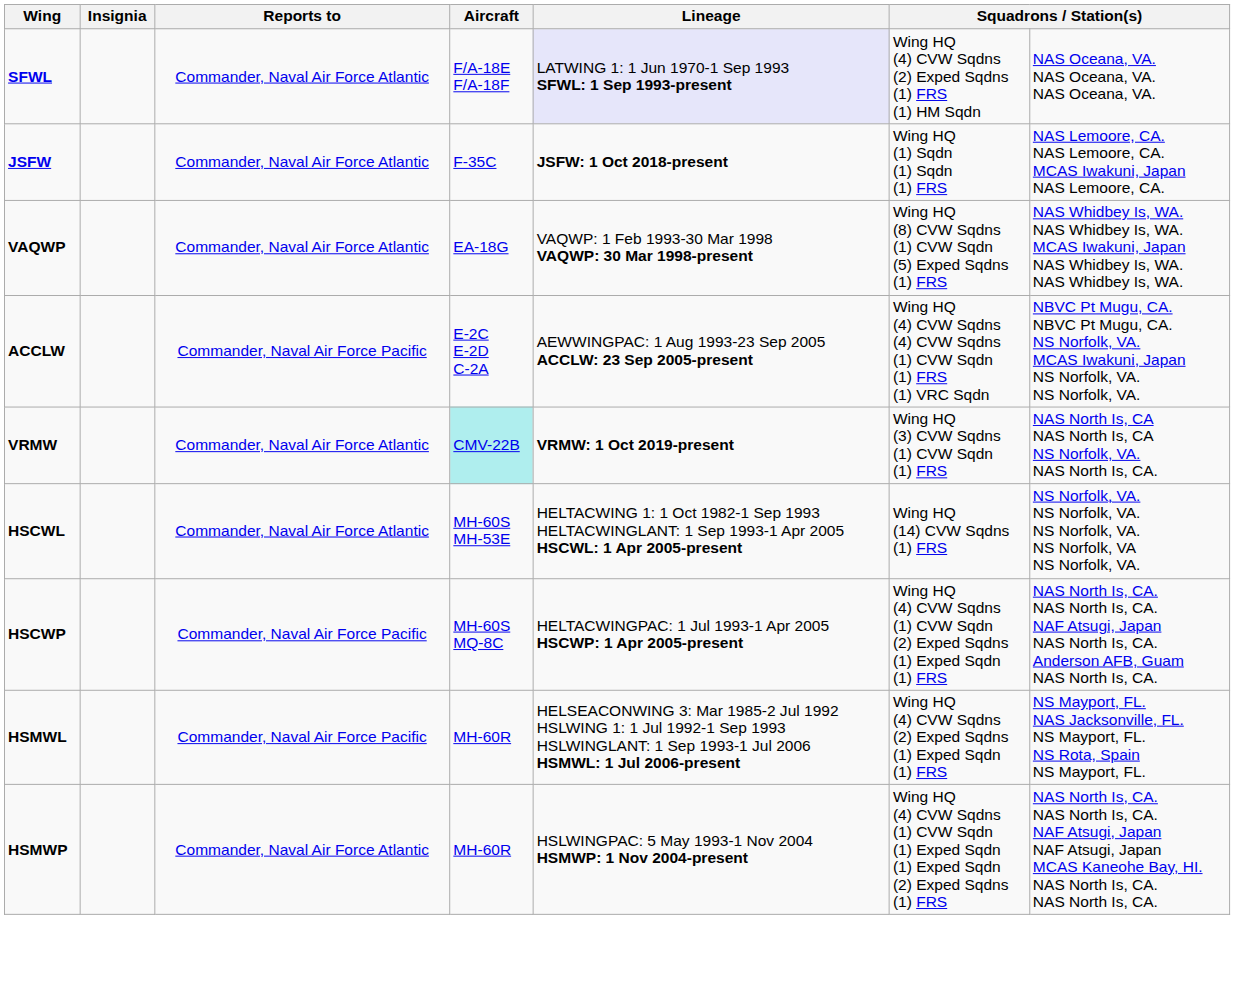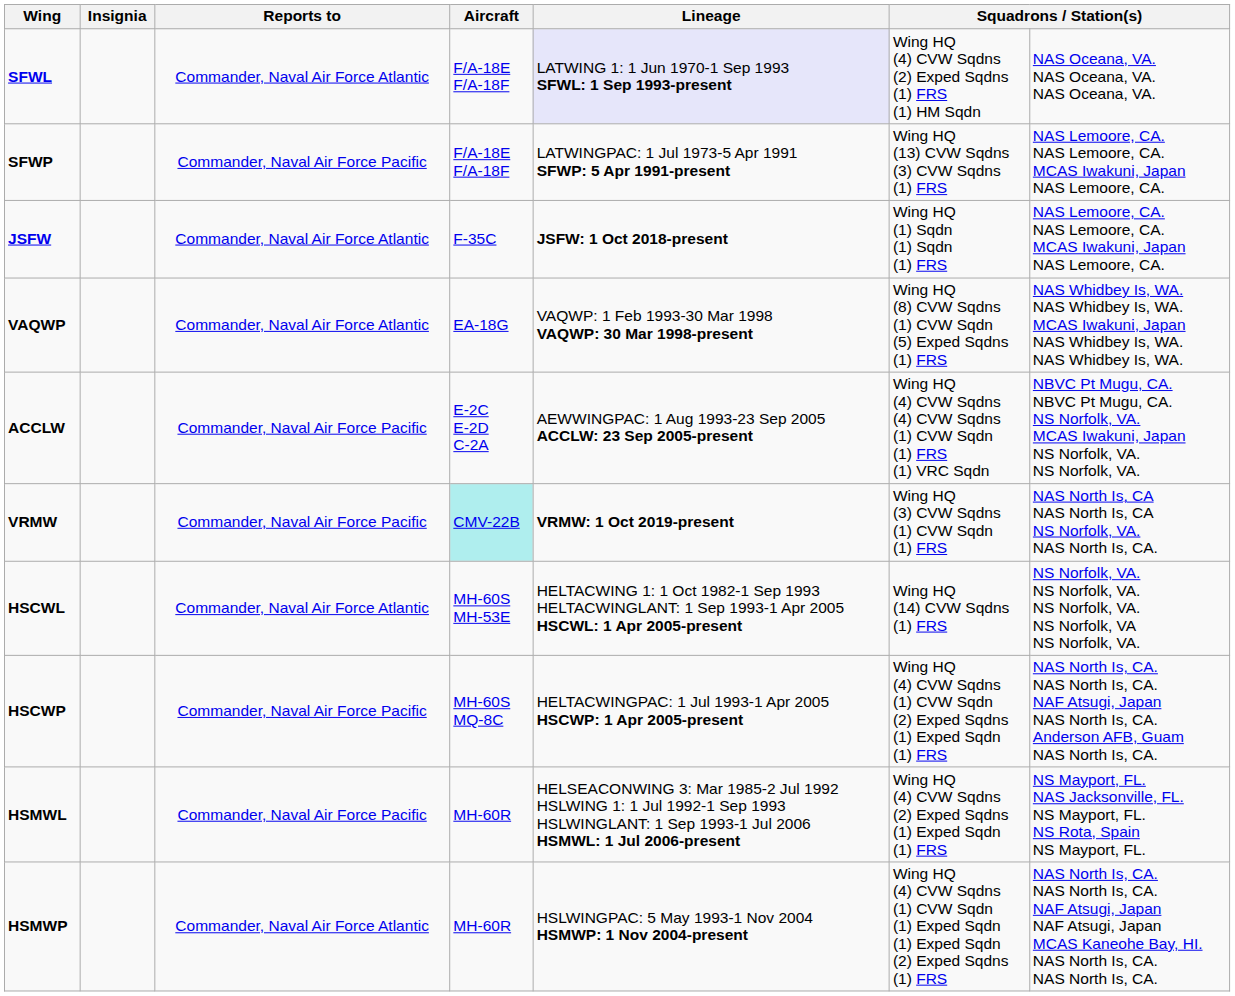+ row: SFWP | Commander, Naval Air Force Pacific | F/A-18E F/A-18F | LATWINGPAC: 1 Jul 1973-5 Apr 1991 SFWP: 5 Apr 1991-present | Wing HQ (13) CVW Sqdns (3) CVW Sqdns (1) FRS | NAS Lemoore, CA. NAS Lemoore, CA. MCAS Iwakuni, Japan NAS Lemoore, CA.
VRMW | Reports to: Commander, Naval Air Force Atlantic -> Commander, Naval Air Force Pacific
